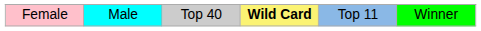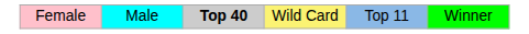Female | column 3: normal -> bold
Female | column 4: bold -> normal
